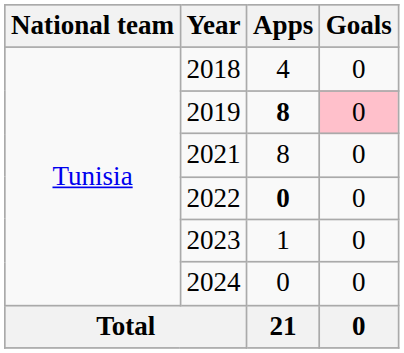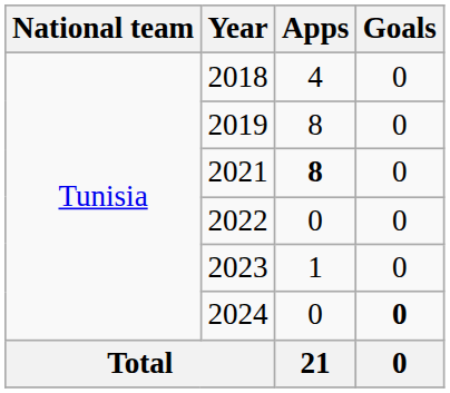2019 | Apps: bold -> normal
2019 | Goals: pink background -> no background
2021 | Apps: normal -> bold
2022 | Apps: bold -> normal
2024 | Goals: normal -> bold
